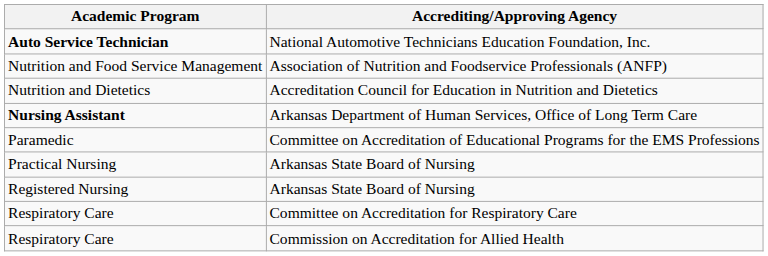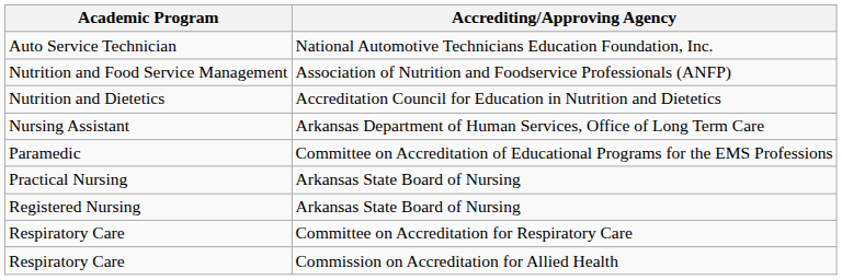row 2 | Academic Program: bold -> normal
row 5 | Academic Program: bold -> normal
